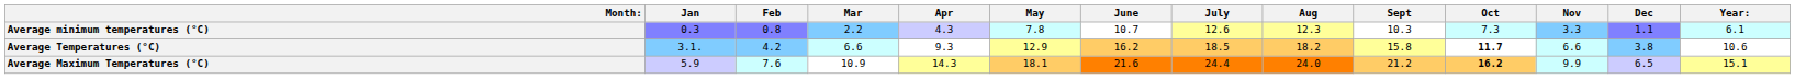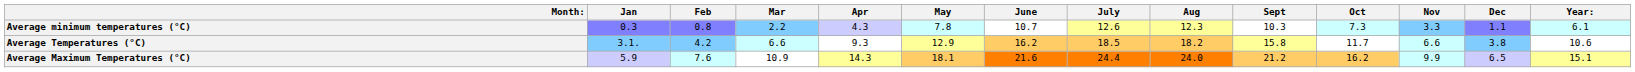row 3 | Oct: bold -> normal
row 4 | Oct: bold -> normal
